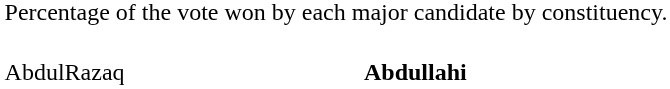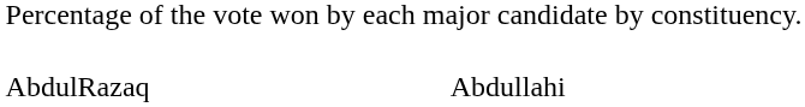AbdulRazaq | column 2: bold -> normal
